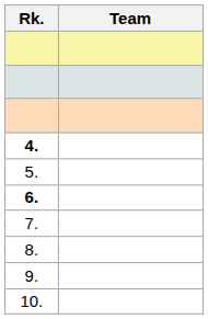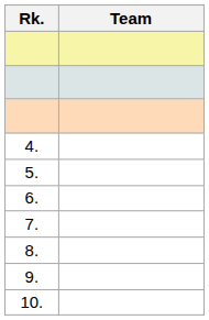row 5 | Rk.: bold -> normal
row 7 | Rk.: bold -> normal
